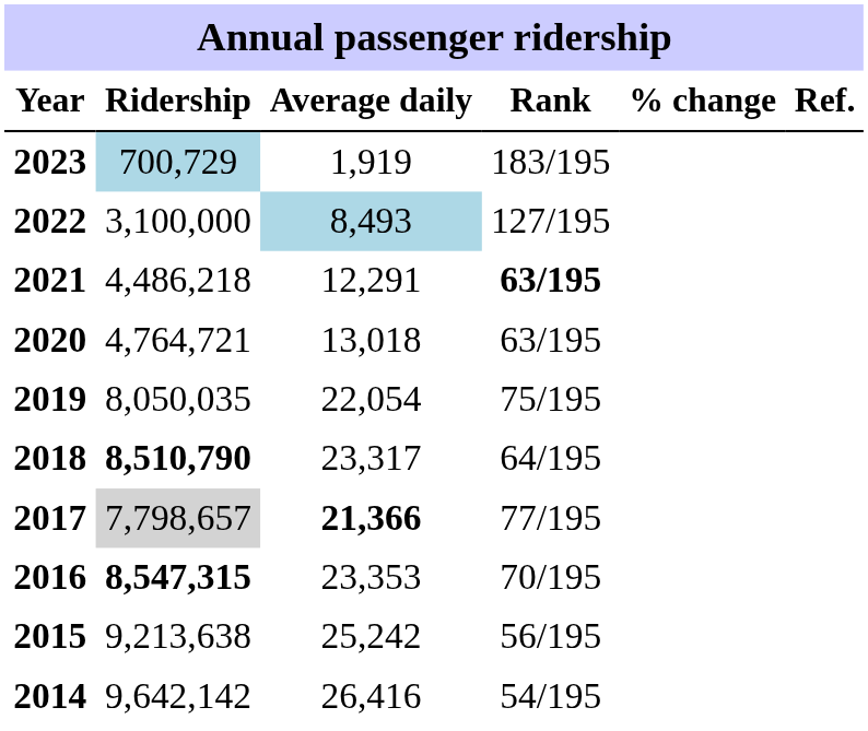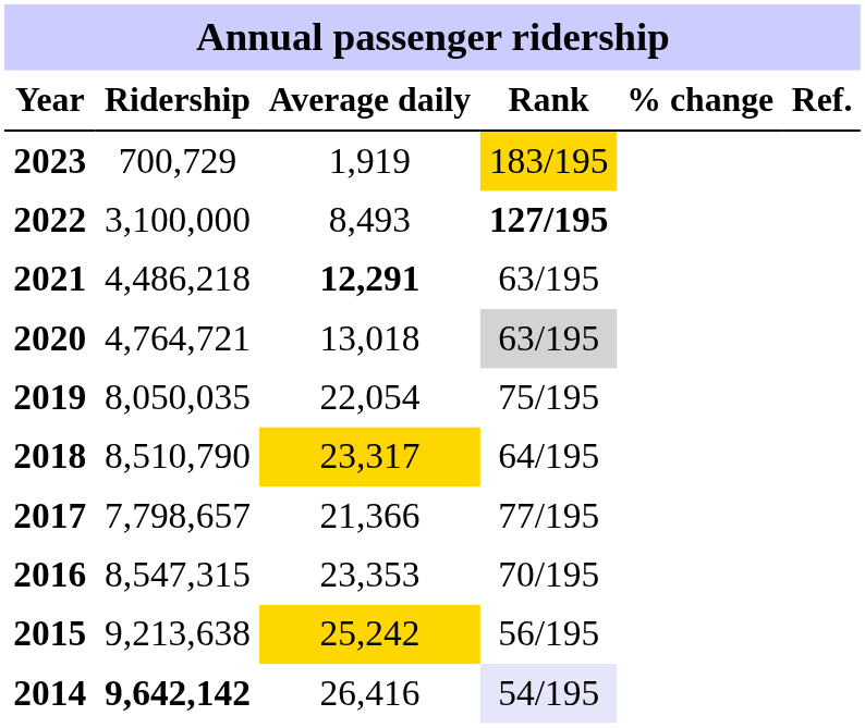2023 | Ridership: lightblue background -> no background
2023 | Rank: no background -> gold background
2022 | Average daily: lightblue background -> no background
2022 | Rank: normal -> bold
2021 | Average daily: normal -> bold
2021 | Rank: bold -> normal
2020 | Rank: no background -> lightgrey background
2018 | Ridership: bold -> normal
2018 | Average daily: no background -> gold background
2017 | Ridership: lightgrey background -> no background
2017 | Average daily: bold -> normal
2016 | Ridership: bold -> normal
2015 | Average daily: no background -> gold background
2014 | Ridership: normal -> bold
2014 | Rank: no background -> lavender background
